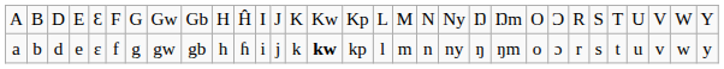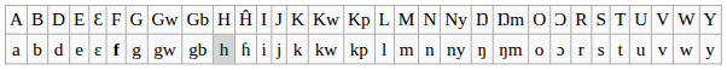a | column 6: normal -> bold
a | column 10: no background -> lightgrey background
a | column 15: bold -> normal
